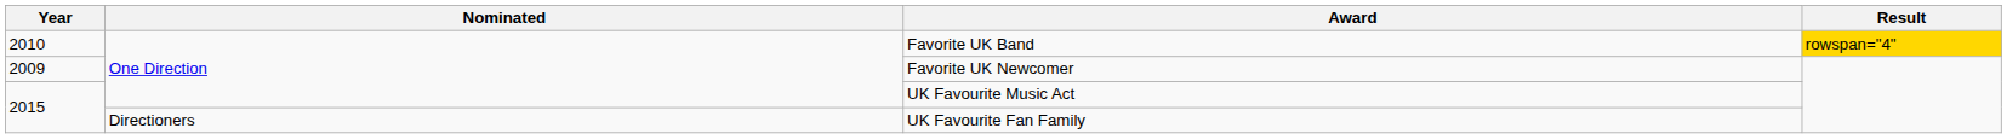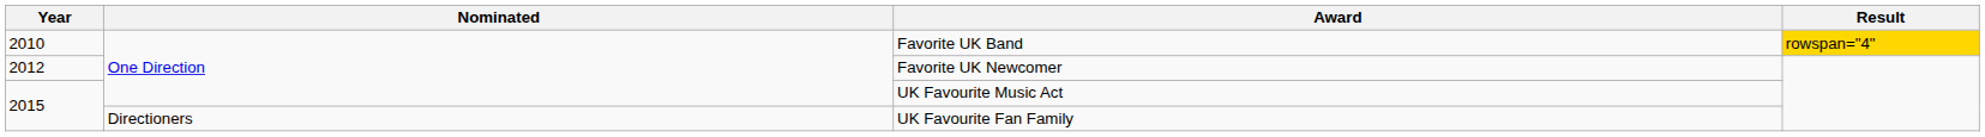Favorite UK Newcomer | Year: 2009 -> 2012
